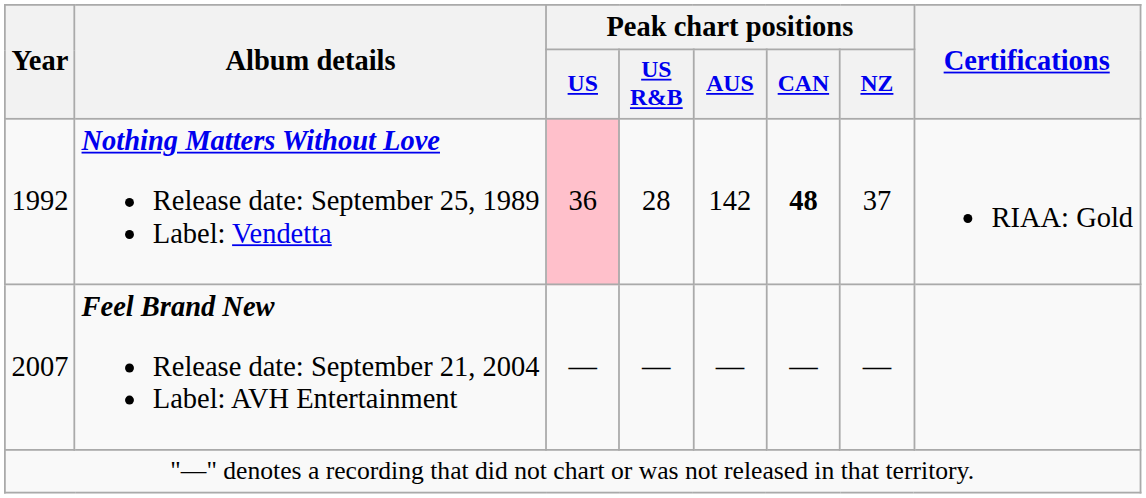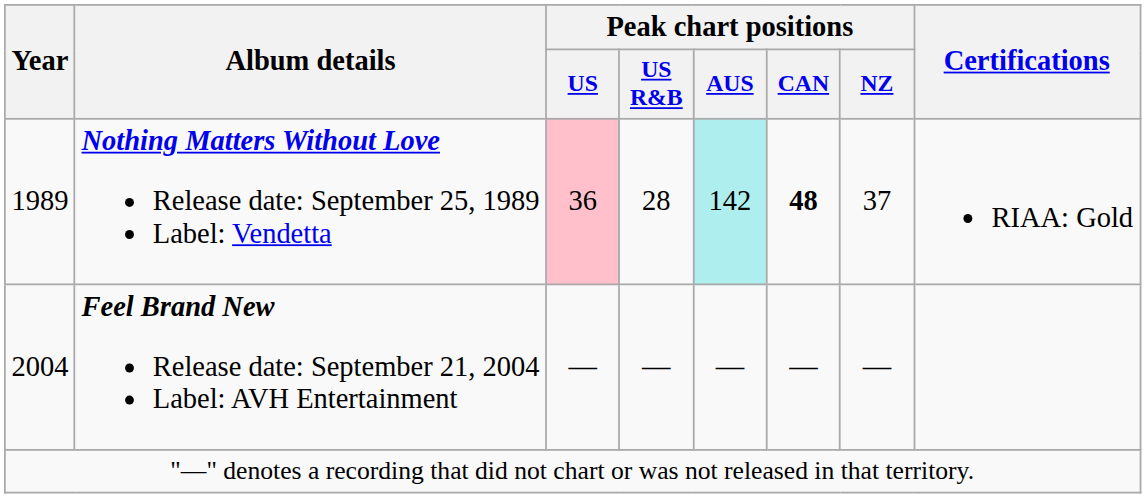row 3 | Year: 1992 -> 1989
row 3 | Peak chart positions / AUS: no background -> paleturquoise background
row 4 | Year: 2007 -> 2004
